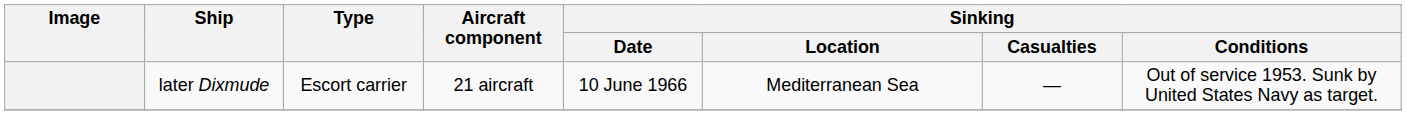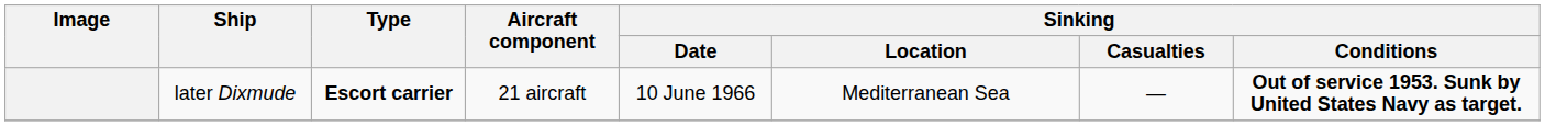later Dixmude | Type: normal -> bold
later Dixmude | Sinking / Conditions: normal -> bold
